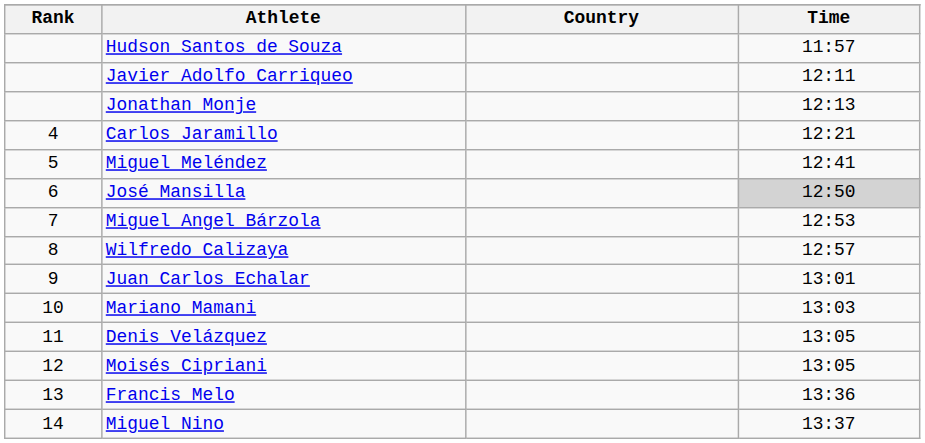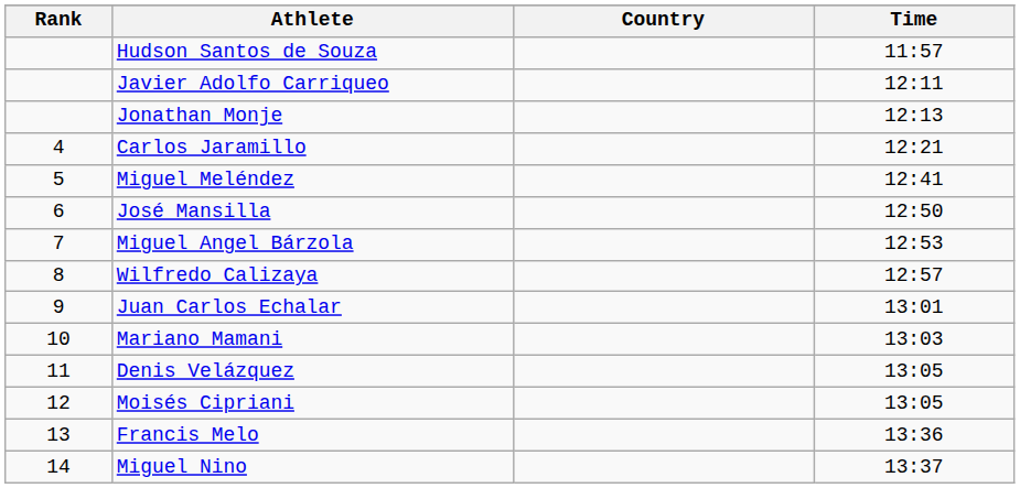José Mansilla | Time: lightgrey background -> no background
